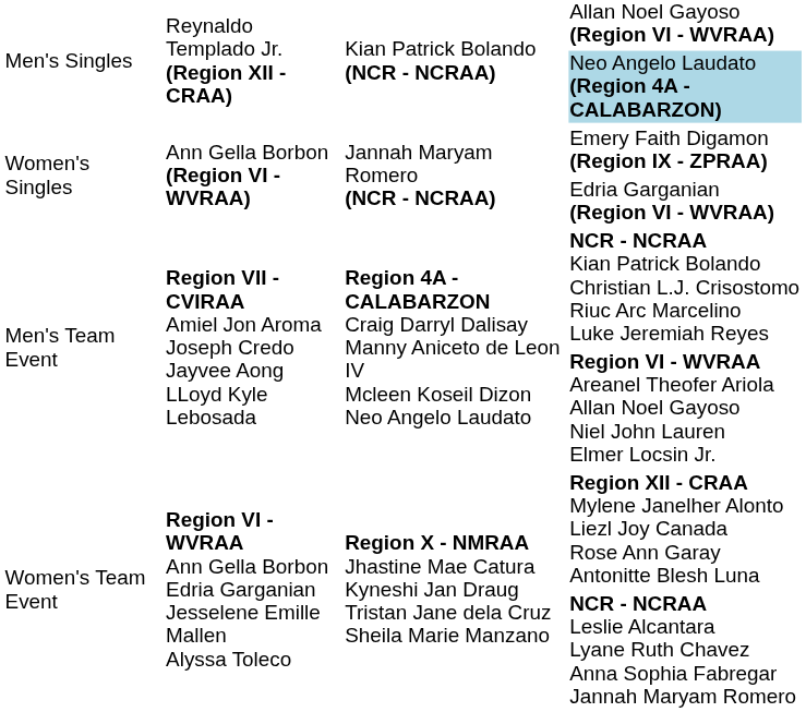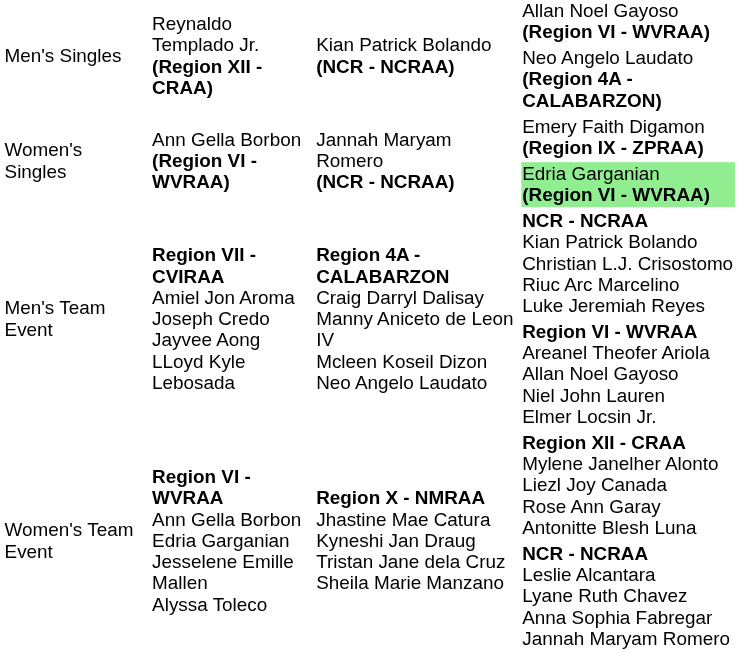Neo Angelo Laudato (Region 4A - CALABARZON) | column 4: lightblue background -> no background
Edria Garganian (Region VI - WVRAA) | column 4: no background -> lightgreen background
